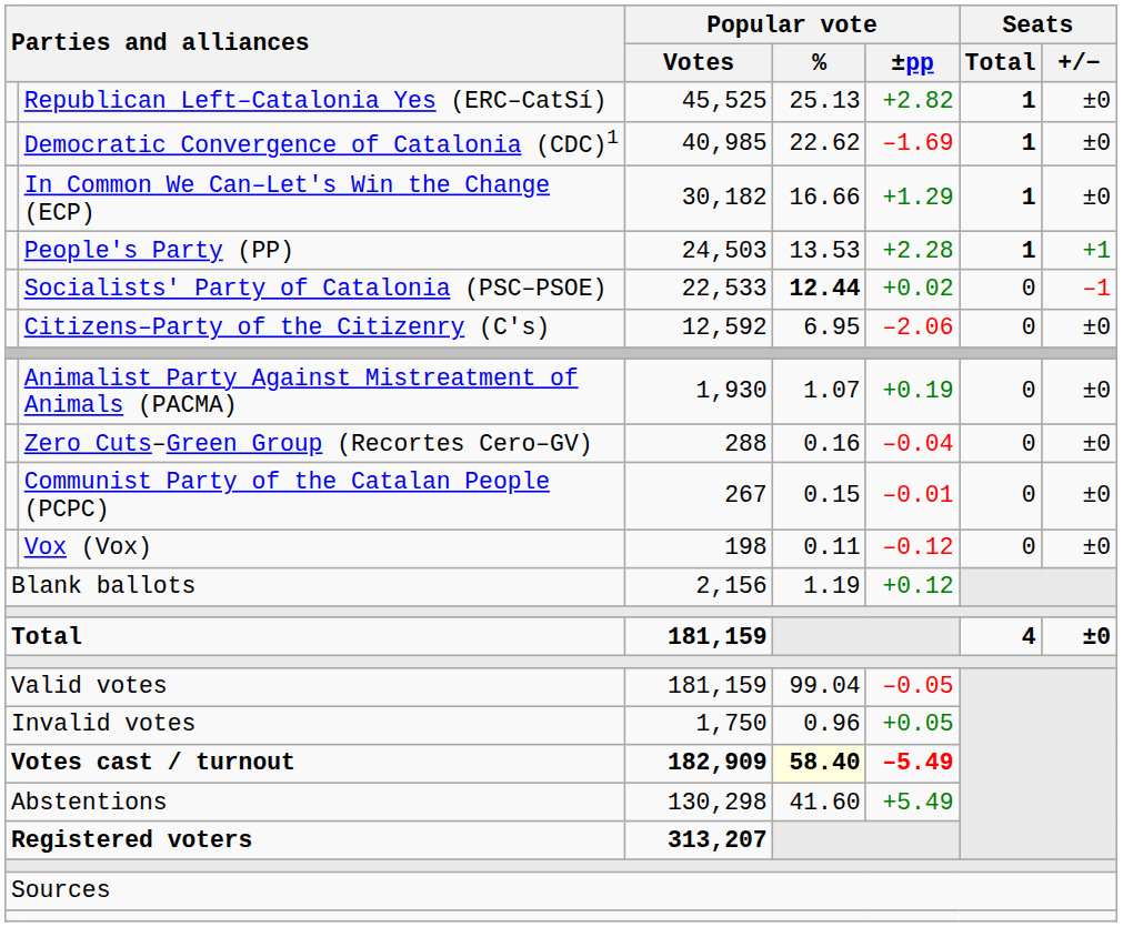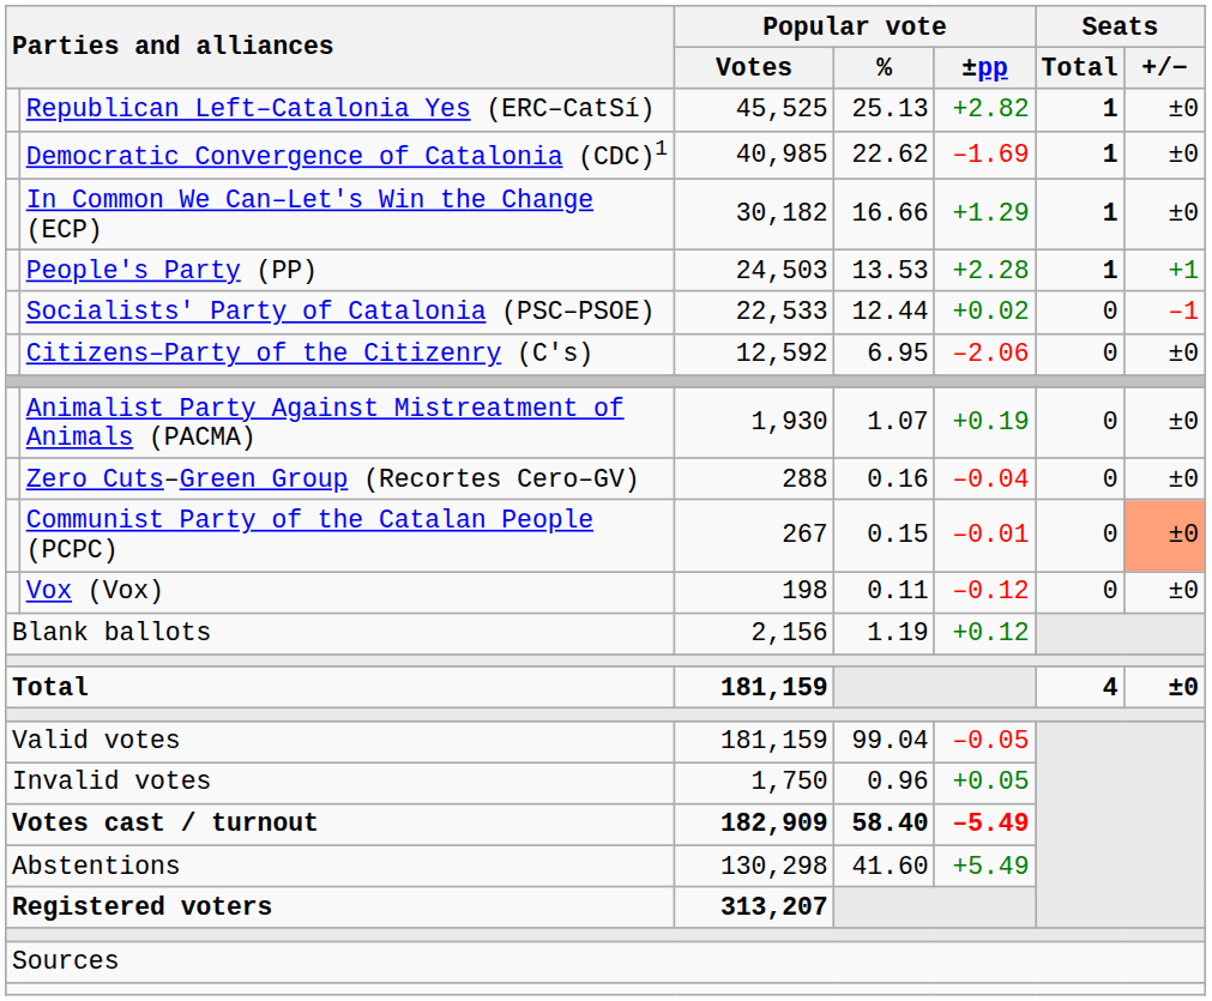Socialists' Party of Catalonia (PSC–PSOE) | Popular vote / %: bold -> normal
Communist Party of the Catalan People (PCPC) | Seats / +/−: no background -> lightsalmon background
Votes cast / turnout | Popular vote / %: lightyellow background -> no background
